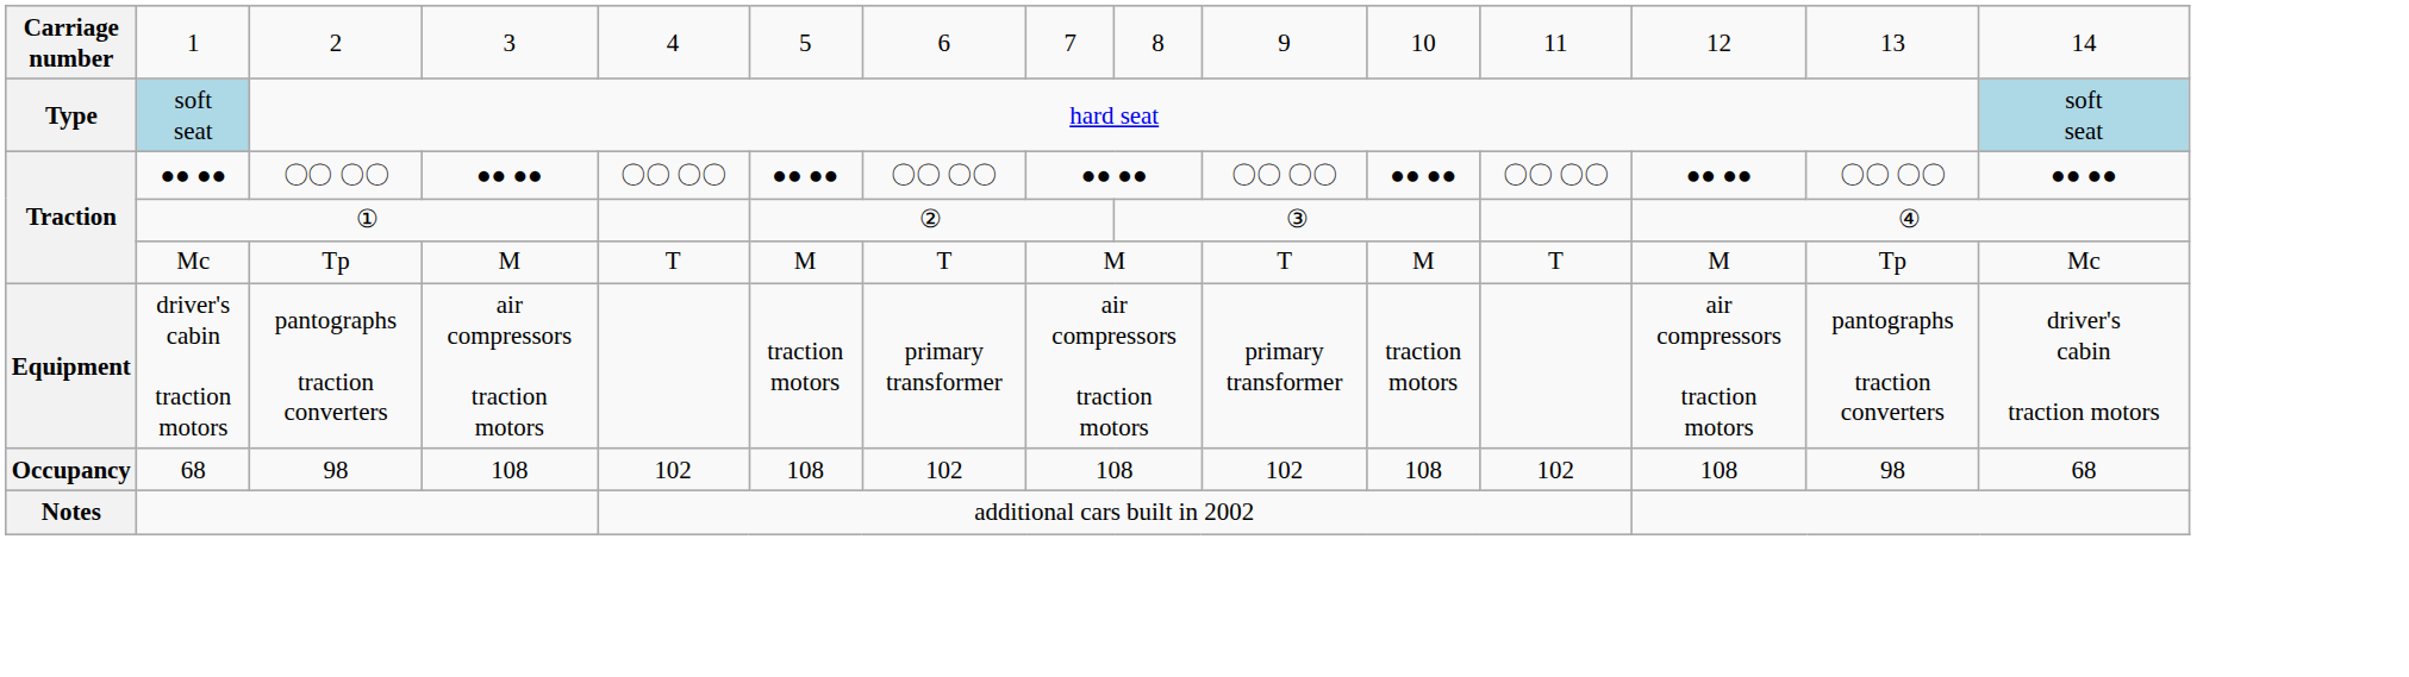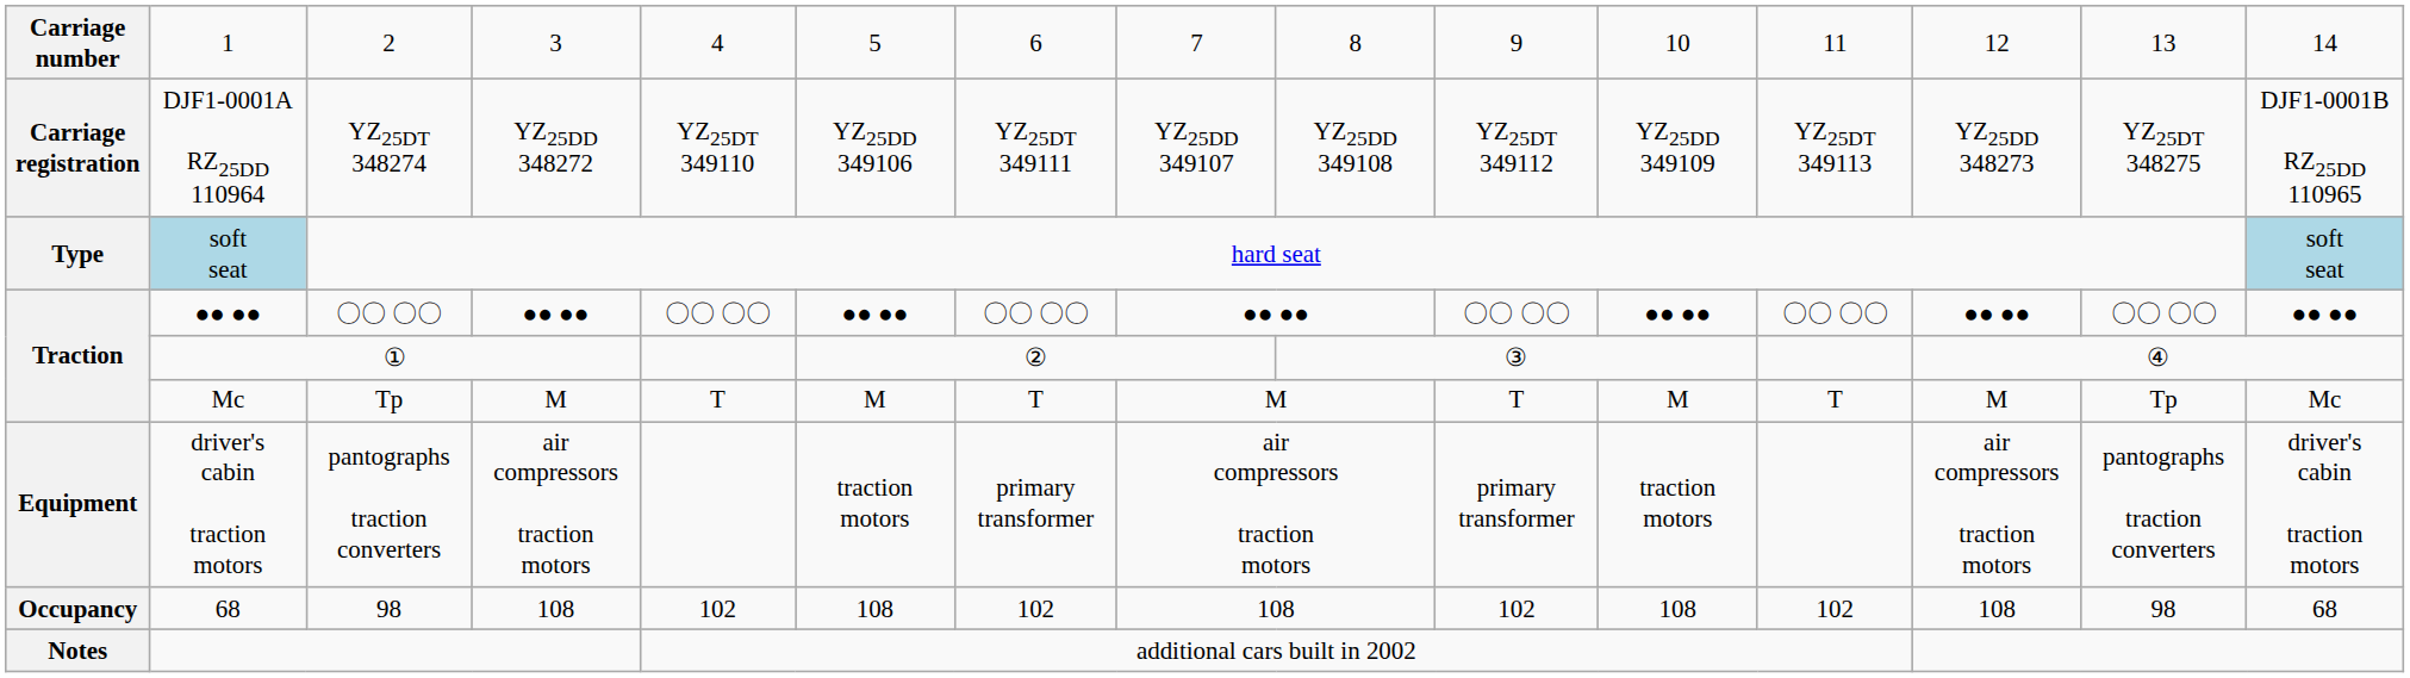+ row: Carriage registration | DJF1-0001A RZ25DD 110964 | YZ25DT 348274 | YZ25DD 348272 | YZ25DT 349110 | YZ25DD 349106 | YZ25DT 349111 | YZ25DD 349107 | YZ25DD 349108 | YZ25DT 349112 | YZ25DD 349109 | YZ25DT 349113 | YZ25DD 348273 | YZ25DT 348275 | DJF1-0001B RZ25DD 110965
